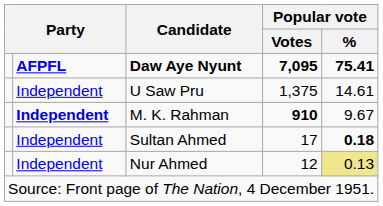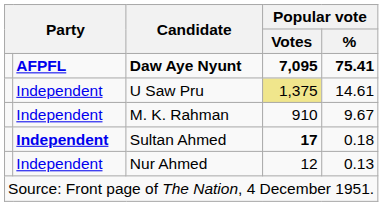U Saw Pru | Popular vote / Votes: no background -> khaki background
M. K. Rahman | column 2: bold -> normal
M. K. Rahman | Popular vote / Votes: bold -> normal
Sultan Ahmed | column 2: normal -> bold
Sultan Ahmed | Popular vote / Votes: normal -> bold
Sultan Ahmed | Popular vote / %: bold -> normal
Nur Ahmed | Popular vote / %: khaki background -> no background
